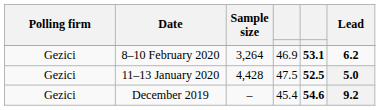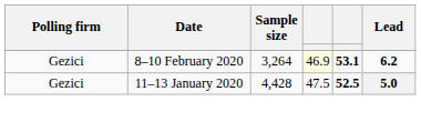8–10 February 2020 | column 4: no background -> lightyellow background
- row: Gezici | December 2019 | – | 45.4 | 54.6 | 9.2
